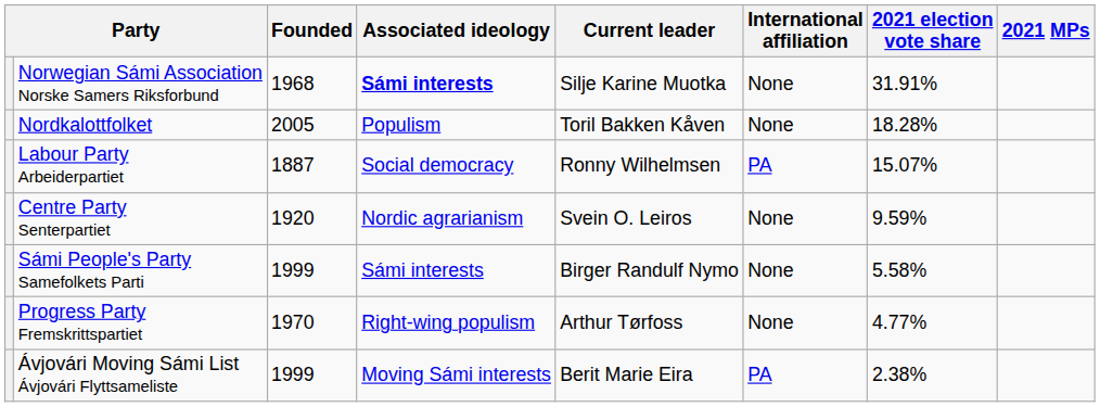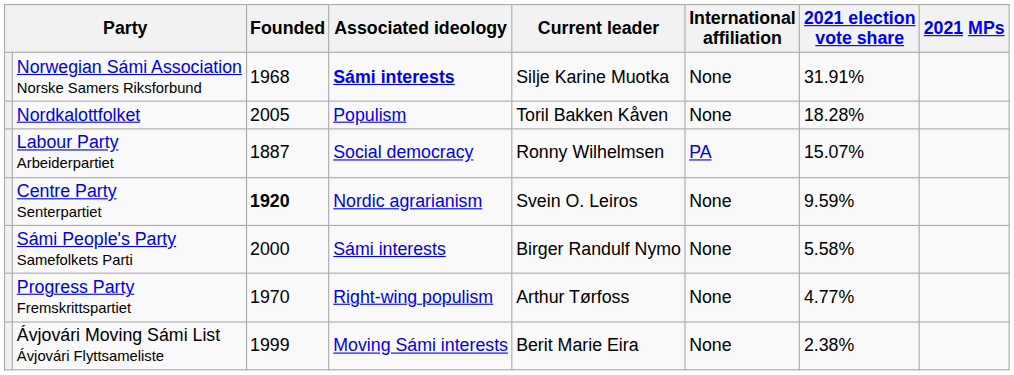Centre Party Senterpartiet | Founded: normal -> bold
Sámi People's Party Samefolkets Parti | Founded: 1999 -> 2000
Ávjovári Moving Sámi List Ávjovári Flyttsameliste | International affiliation: PA -> None
